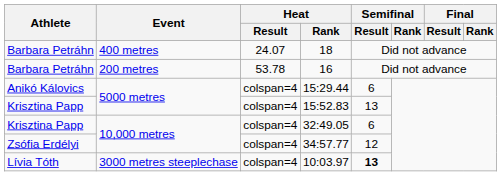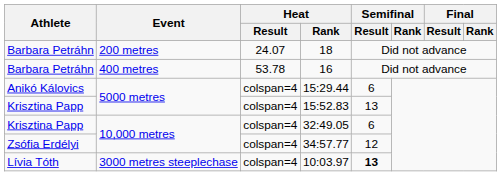18 | Event: 400 metres -> 200 metres
16 | Event: 200 metres -> 400 metres
